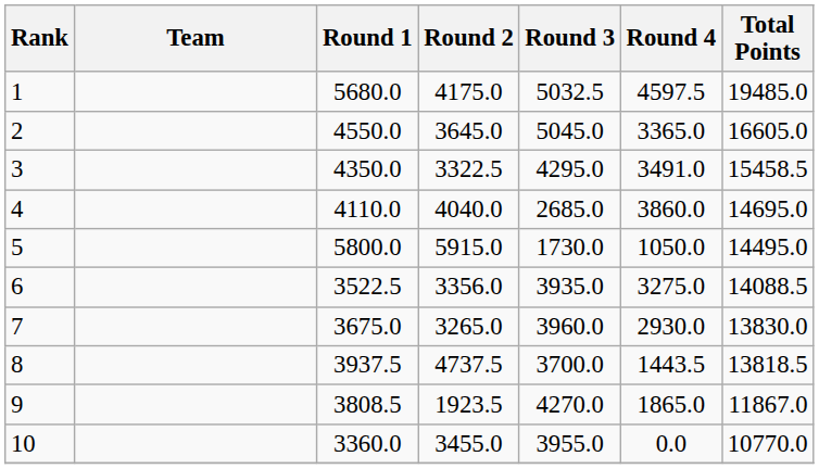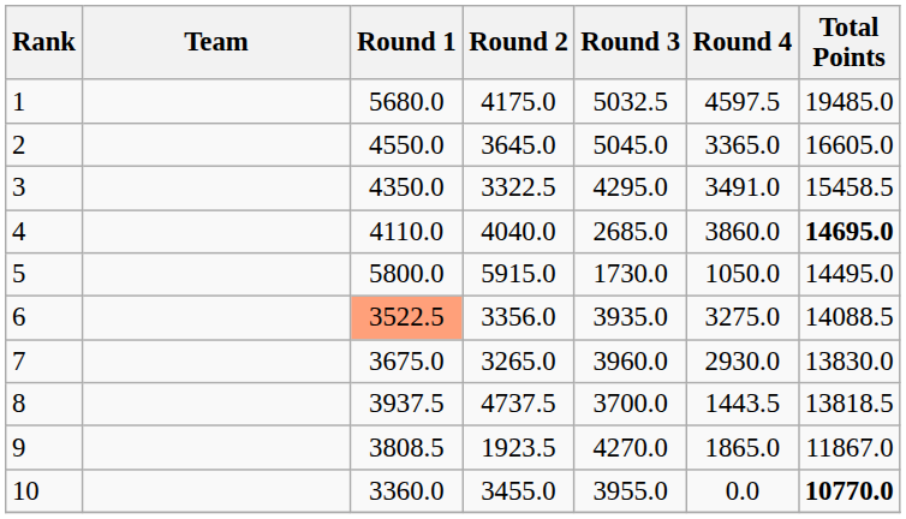4 | Total Points: normal -> bold
6 | Round 1: no background -> lightsalmon background
10 | Total Points: normal -> bold
